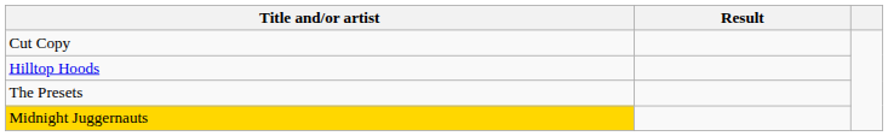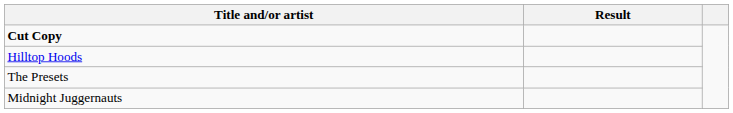Cut Copy | Title and/or artist: normal -> bold
Midnight Juggernauts | Title and/or artist: gold background -> no background
